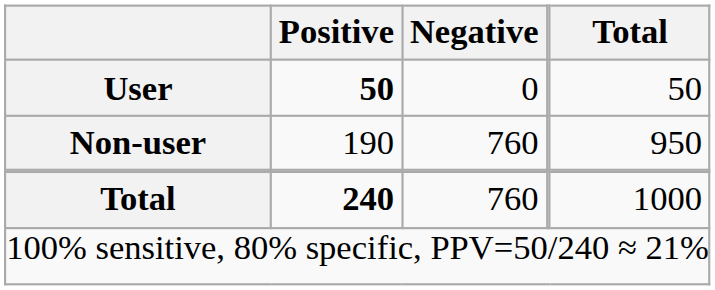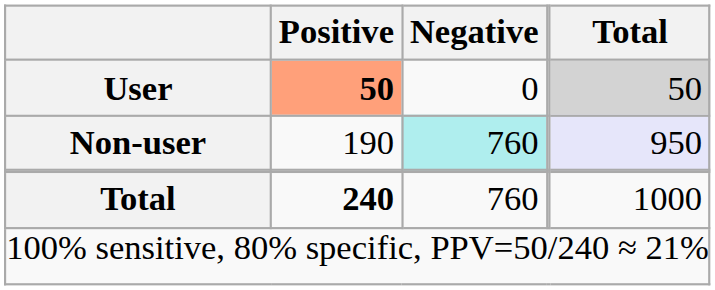User | Positive: no background -> lightsalmon background
User | Total: no background -> lightgrey background
Non-user | Negative: no background -> paleturquoise background
Non-user | Total: no background -> lavender background
